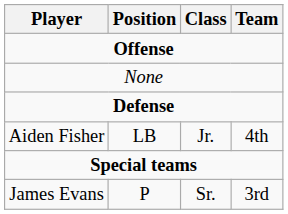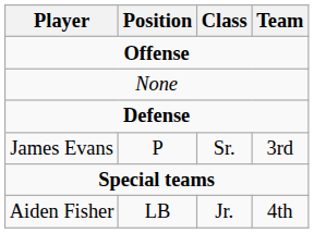rows swapped: Aiden Fisher <-> James Evans
